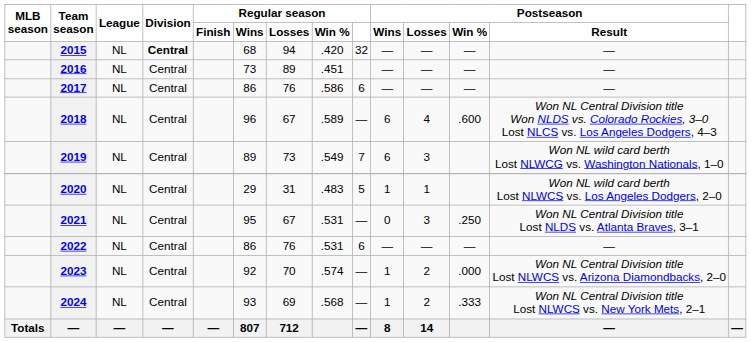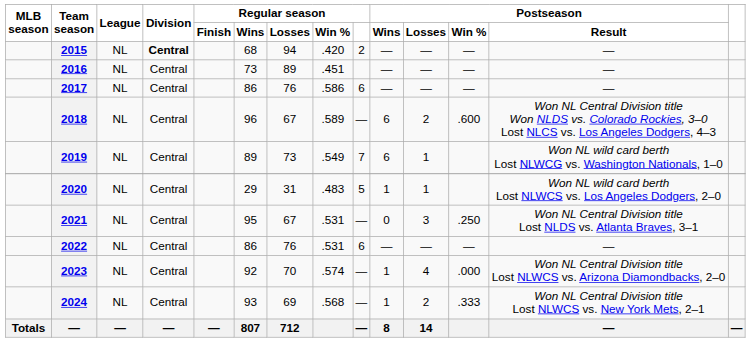2015 | Regular season: 32 -> 2
2018 | Postseason / Losses: 4 -> 2
2019 | Postseason / Losses: 3 -> 1
2023 | Postseason / Losses: 2 -> 4
